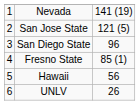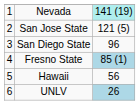Nevada | column 3: no background -> paleturquoise background
Fresno State | column 3: no background -> lightblue background
UNLV | column 3: no background -> lightblue background
